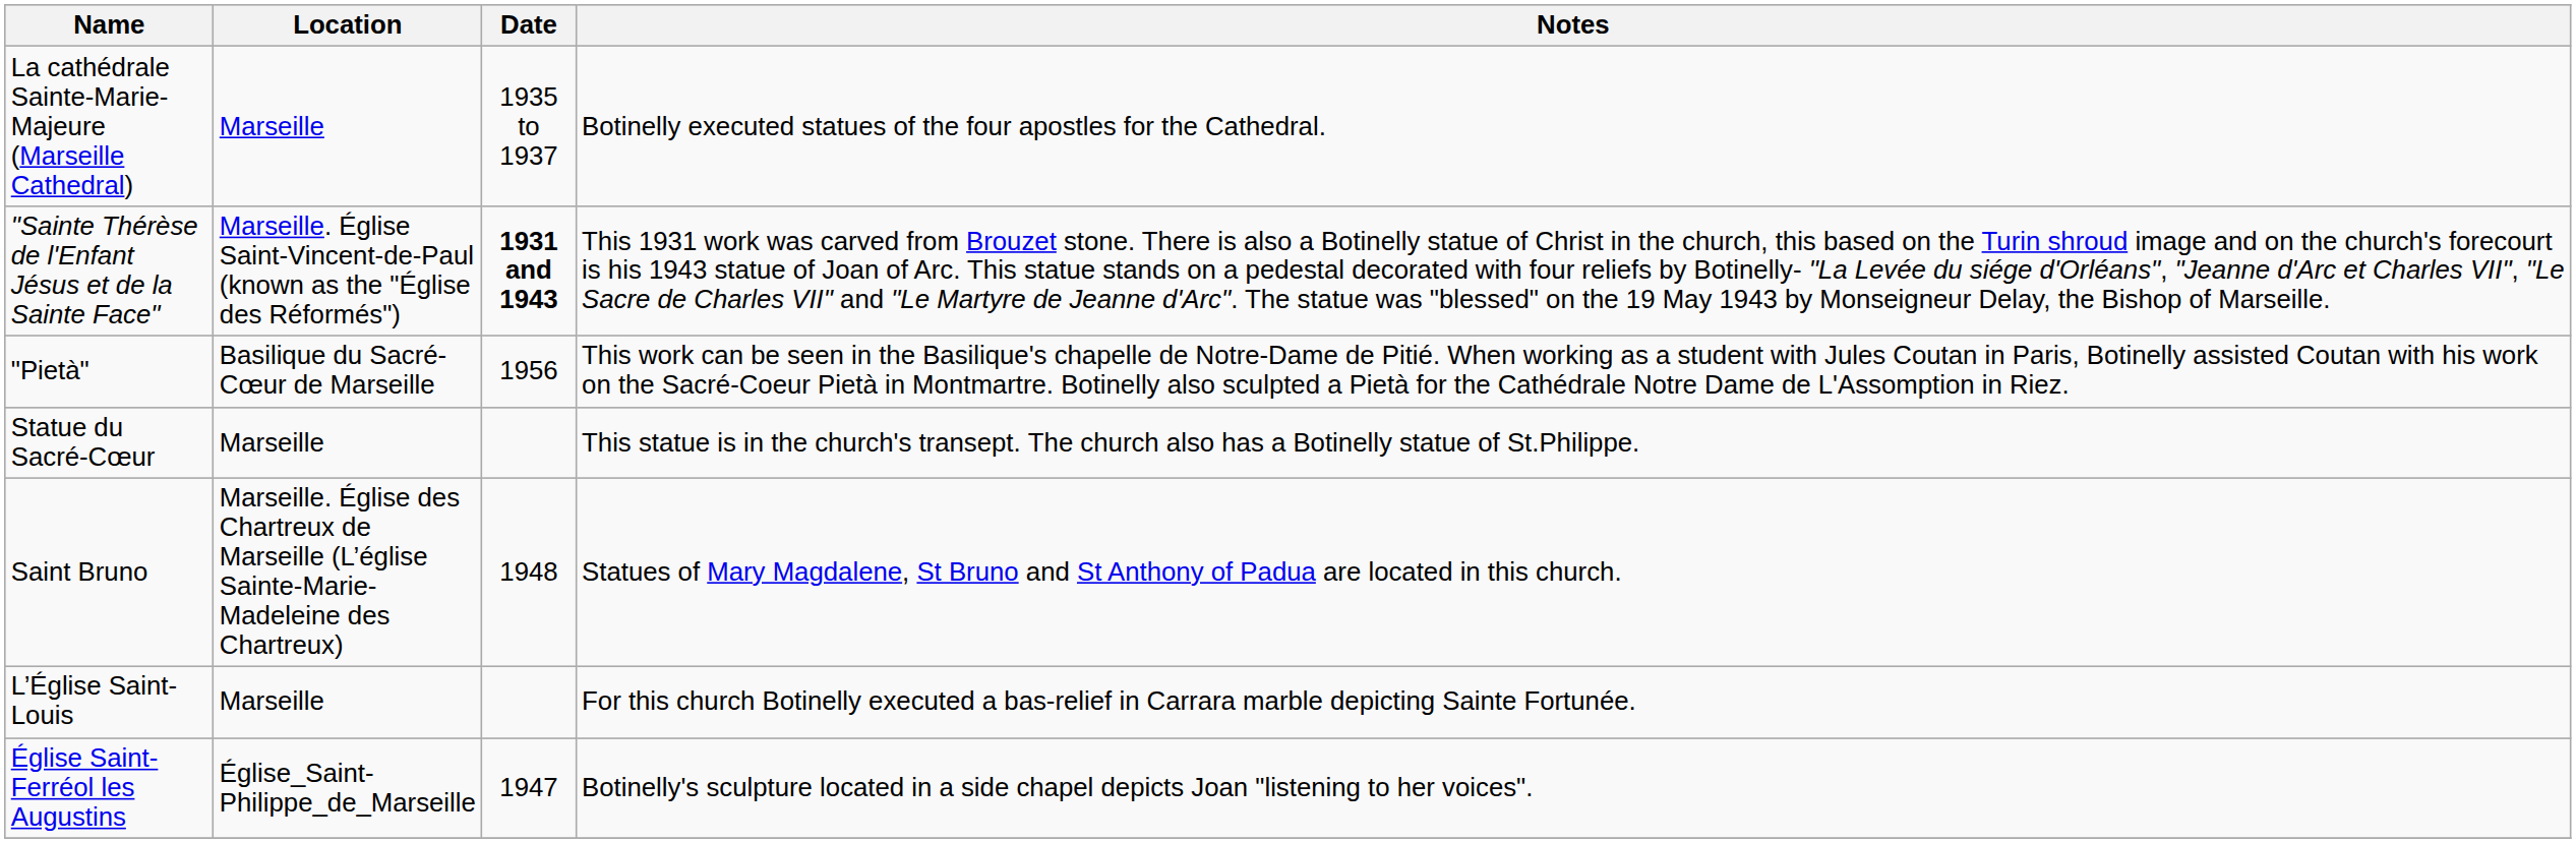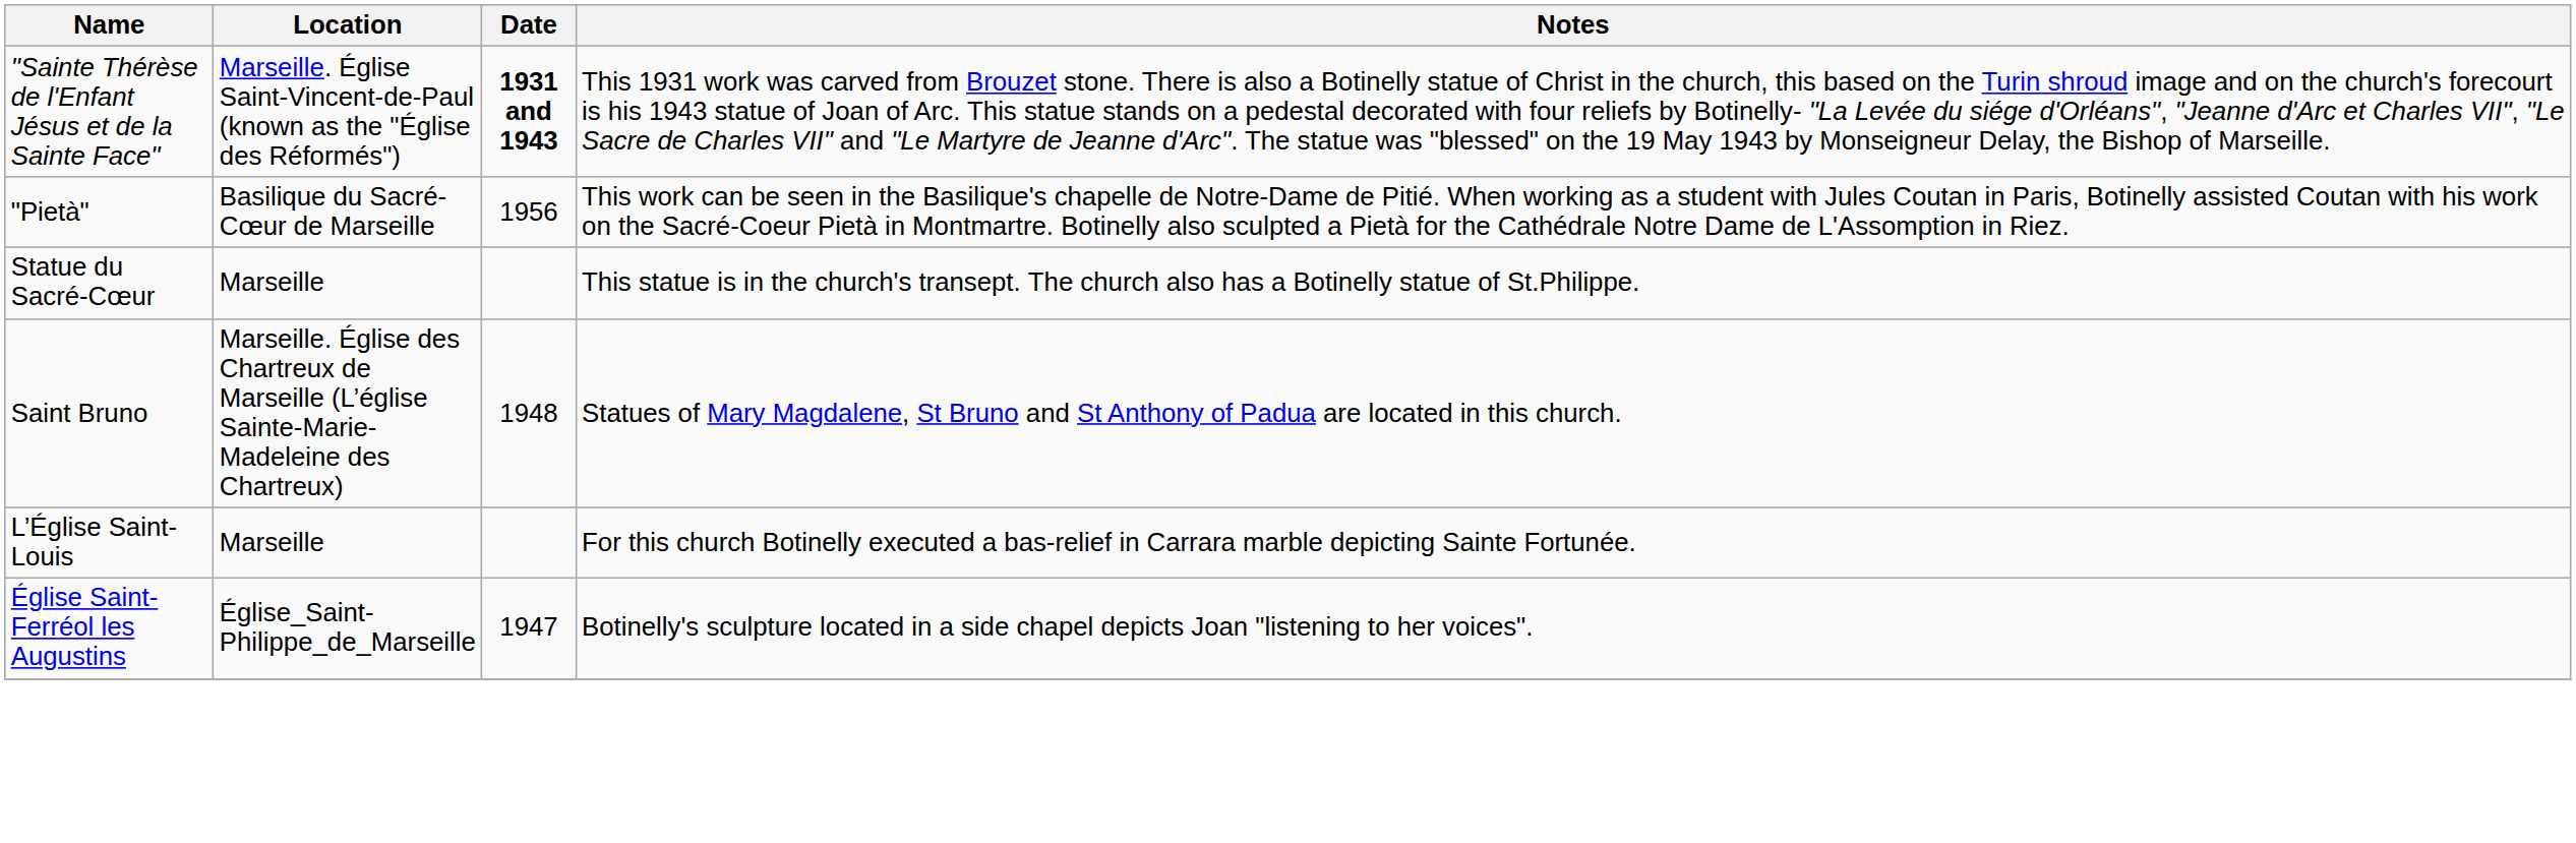- row: La cathédrale Sainte-Marie-Majeure (Marseille Cathedral) | Marseille | 1935 to 1937 | Botinelly executed statues of the four apostles for the Cathedral.
